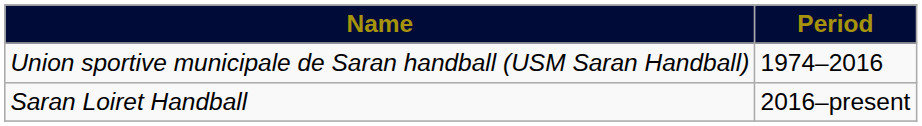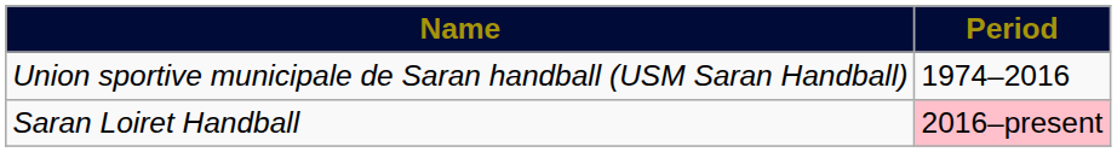Saran Loiret Handball | Period: no background -> pink background
